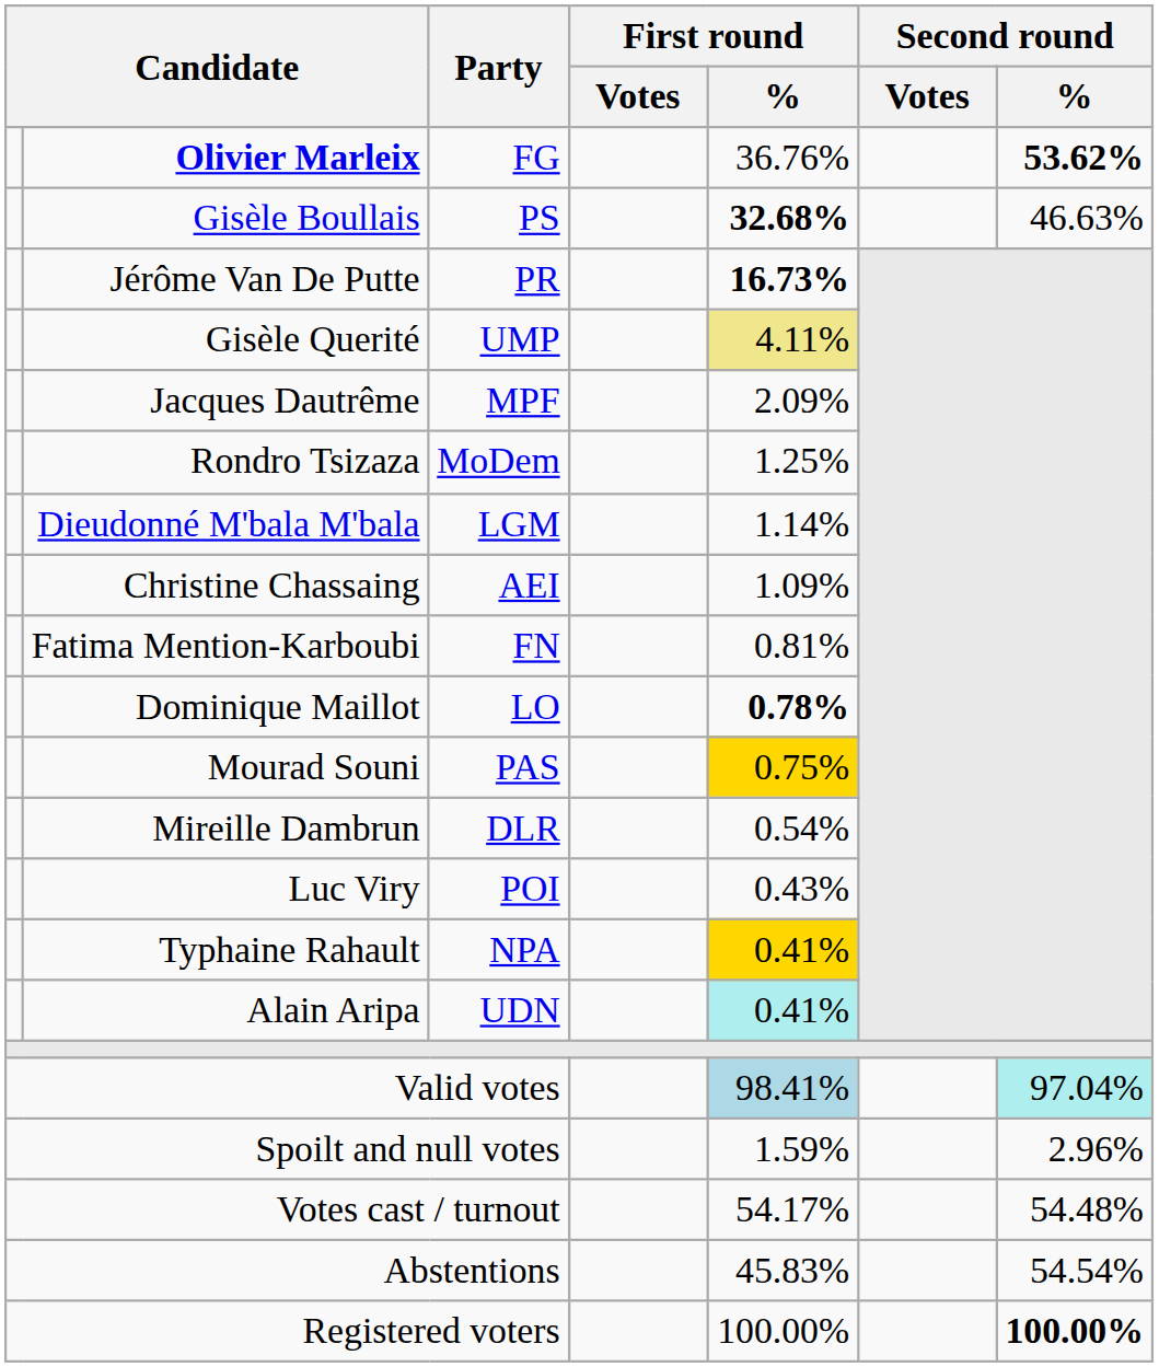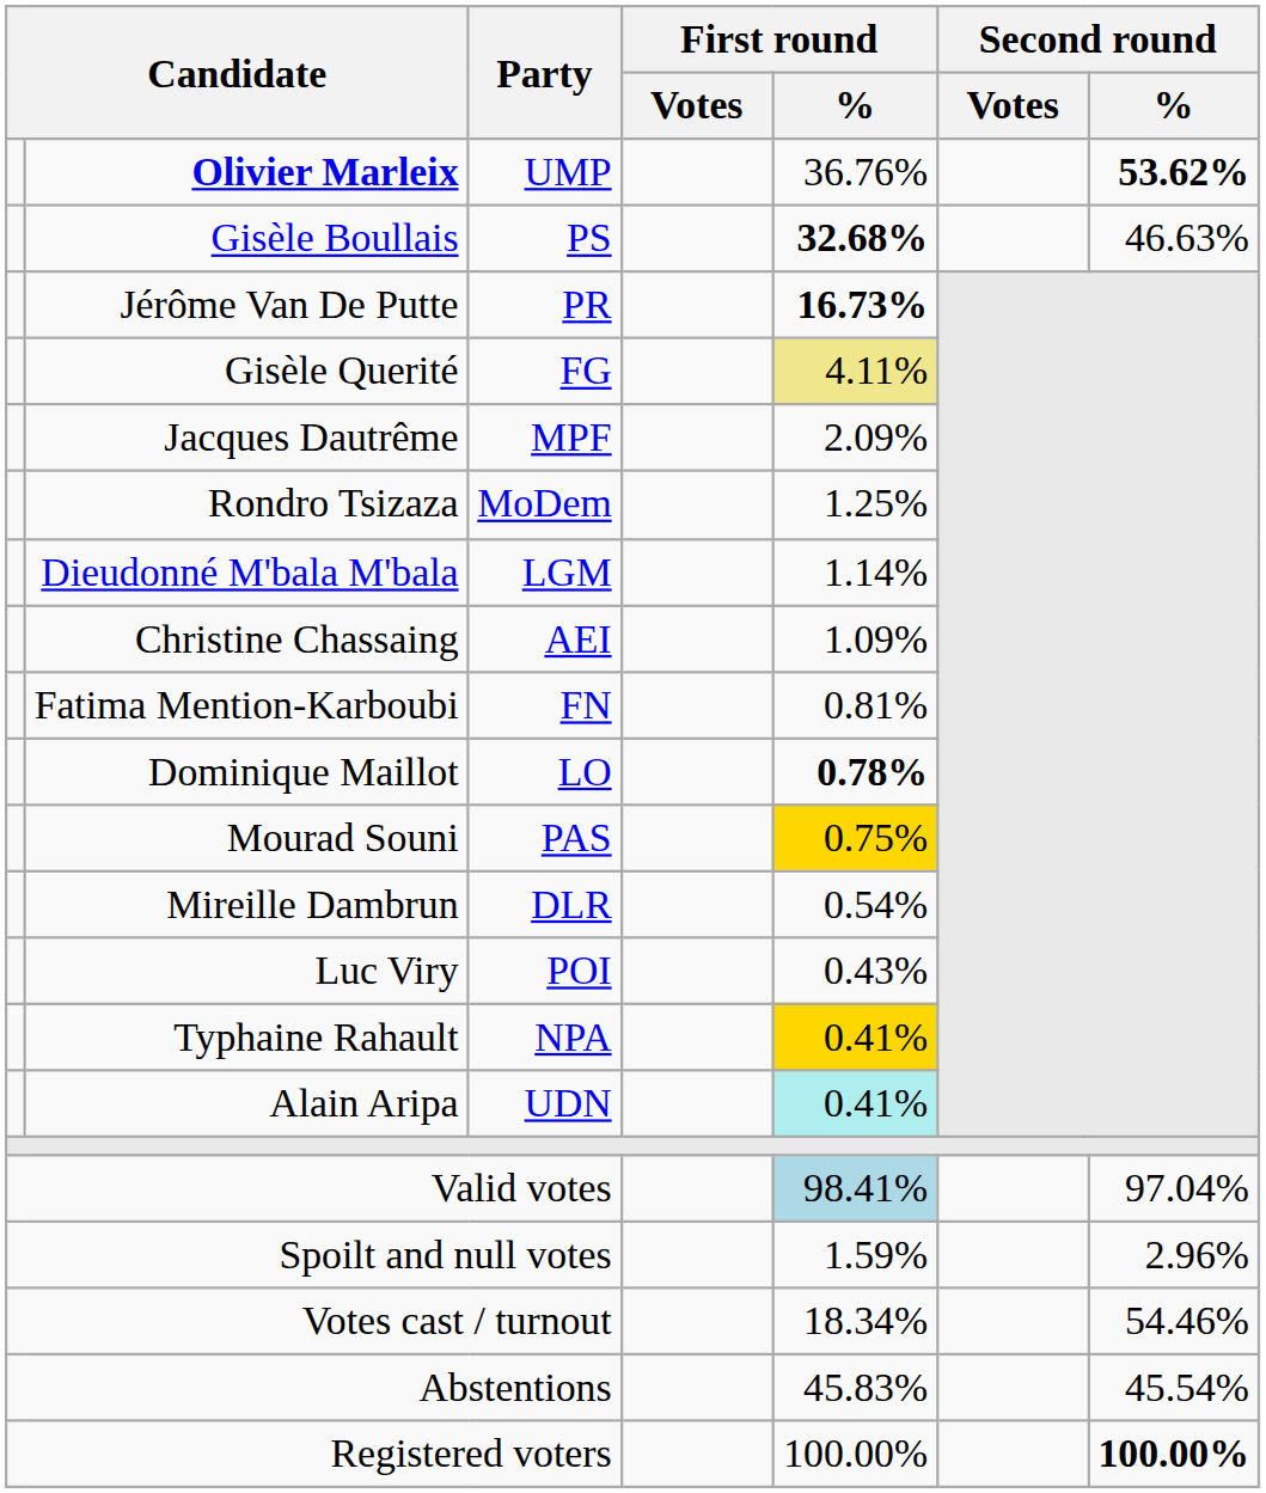Olivier Marleix | Party: FG -> UMP
Gisèle Querité | Party: UMP -> FG
Valid votes | Second round / %: paleturquoise background -> no background
Votes cast / turnout | First round / %: 54.17% -> 18.34%
Votes cast / turnout | Second round / %: 54.48% -> 54.46%
Abstentions | Second round / %: 54.54% -> 45.54%
